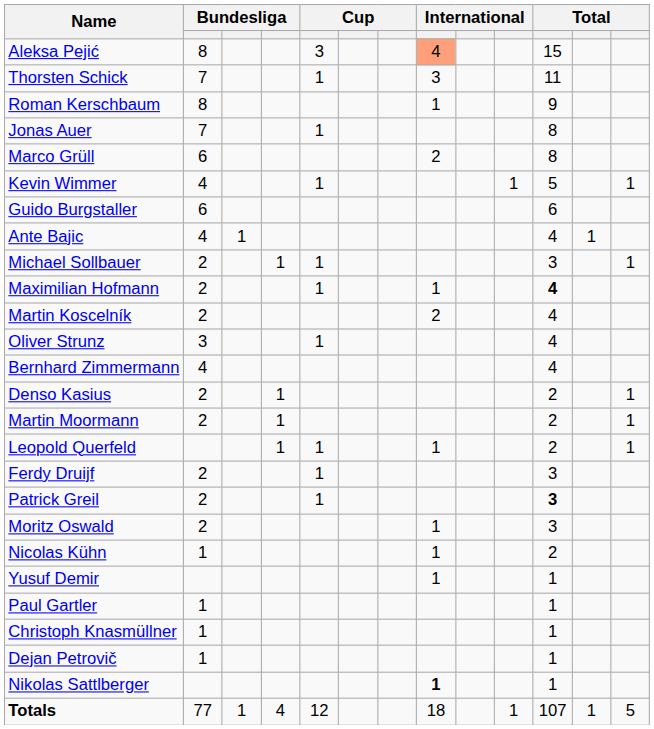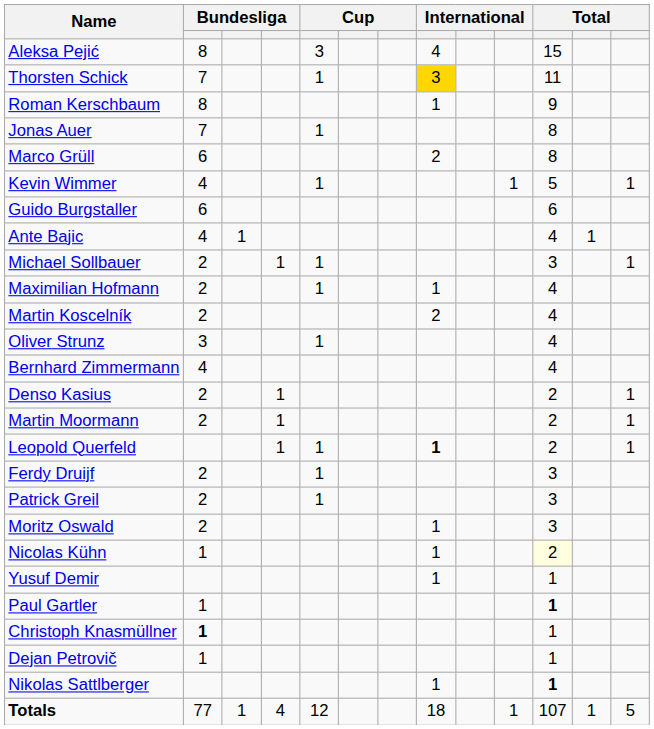Aleksa Pejić | column 8: lightsalmon background -> no background
Thorsten Schick | column 8: no background -> gold background
Maximilian Hofmann | column 11: bold -> normal
Leopold Querfeld | column 8: normal -> bold
Patrick Greil | column 11: bold -> normal
Nicolas Kühn | column 11: no background -> lightyellow background
Paul Gartler | column 11: normal -> bold
Christoph Knasmüllner | column 2: normal -> bold
Nikolas Sattlberger | column 8: bold -> normal
Nikolas Sattlberger | column 11: normal -> bold
